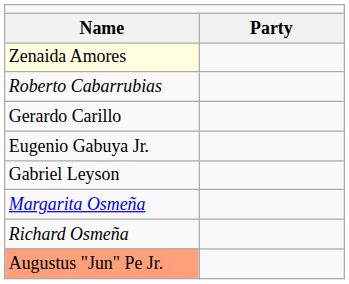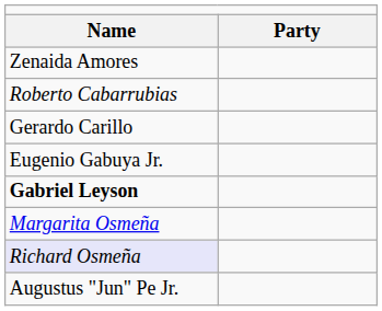Zenaida Amores | column 1: lightyellow background -> no background
Gabriel Leyson | column 1: normal -> bold
Richard Osmeña | column 1: no background -> lavender background
Augustus "Jun" Pe Jr. | column 1: lightsalmon background -> no background
